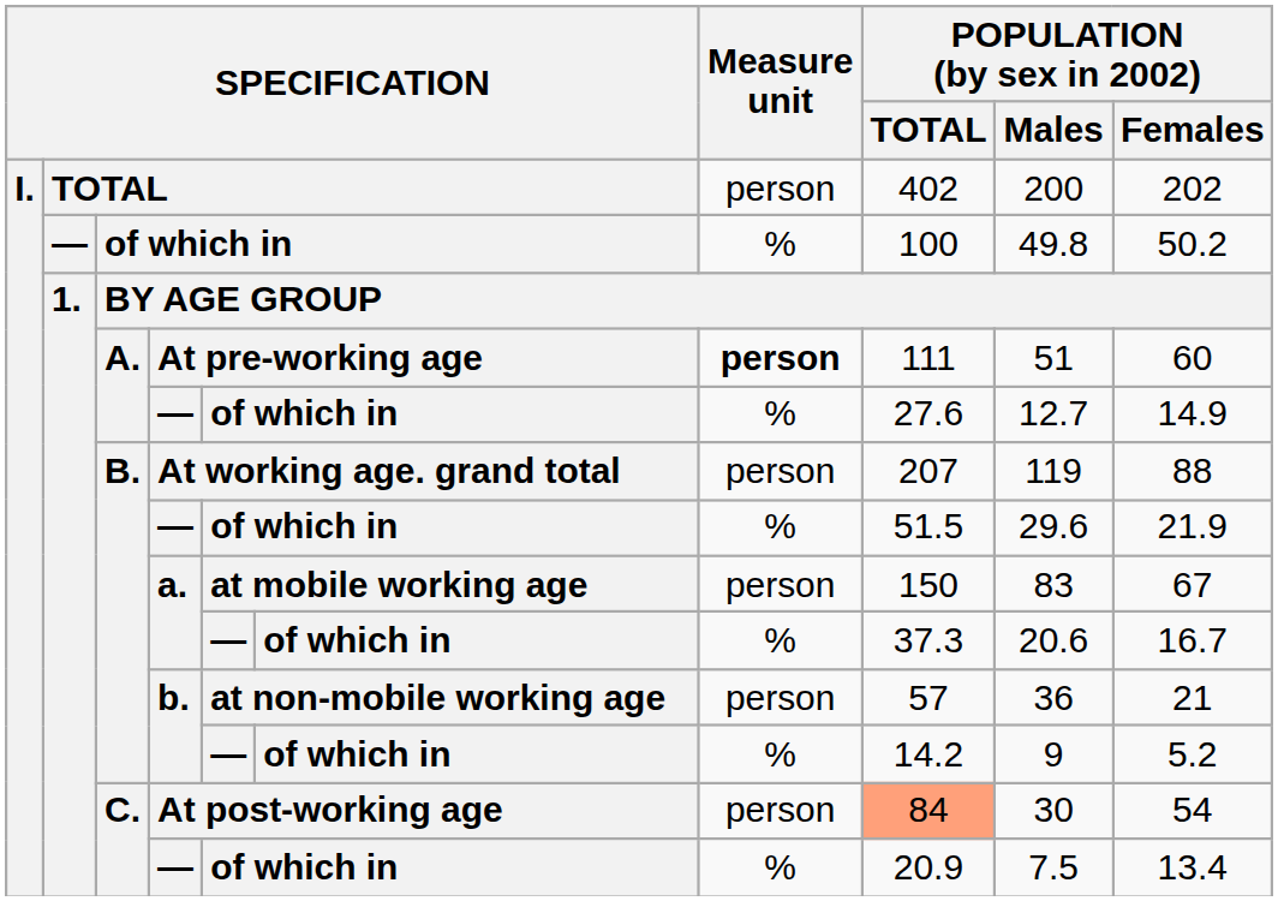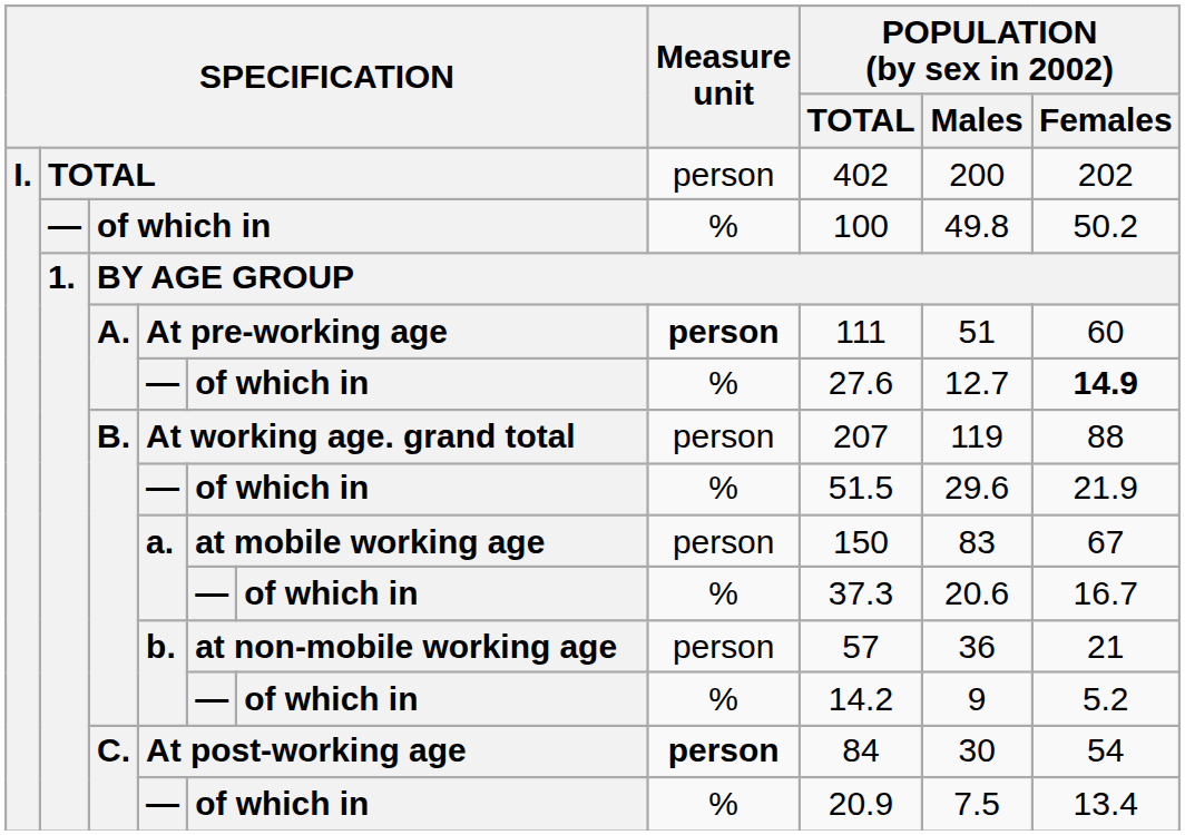A. / — | POPULATION (by sex in 2002) / Females: normal -> bold
At post-working age | Measure unit: normal -> bold
At post-working age | POPULATION (by sex in 2002) / TOTAL: lightsalmon background -> no background
